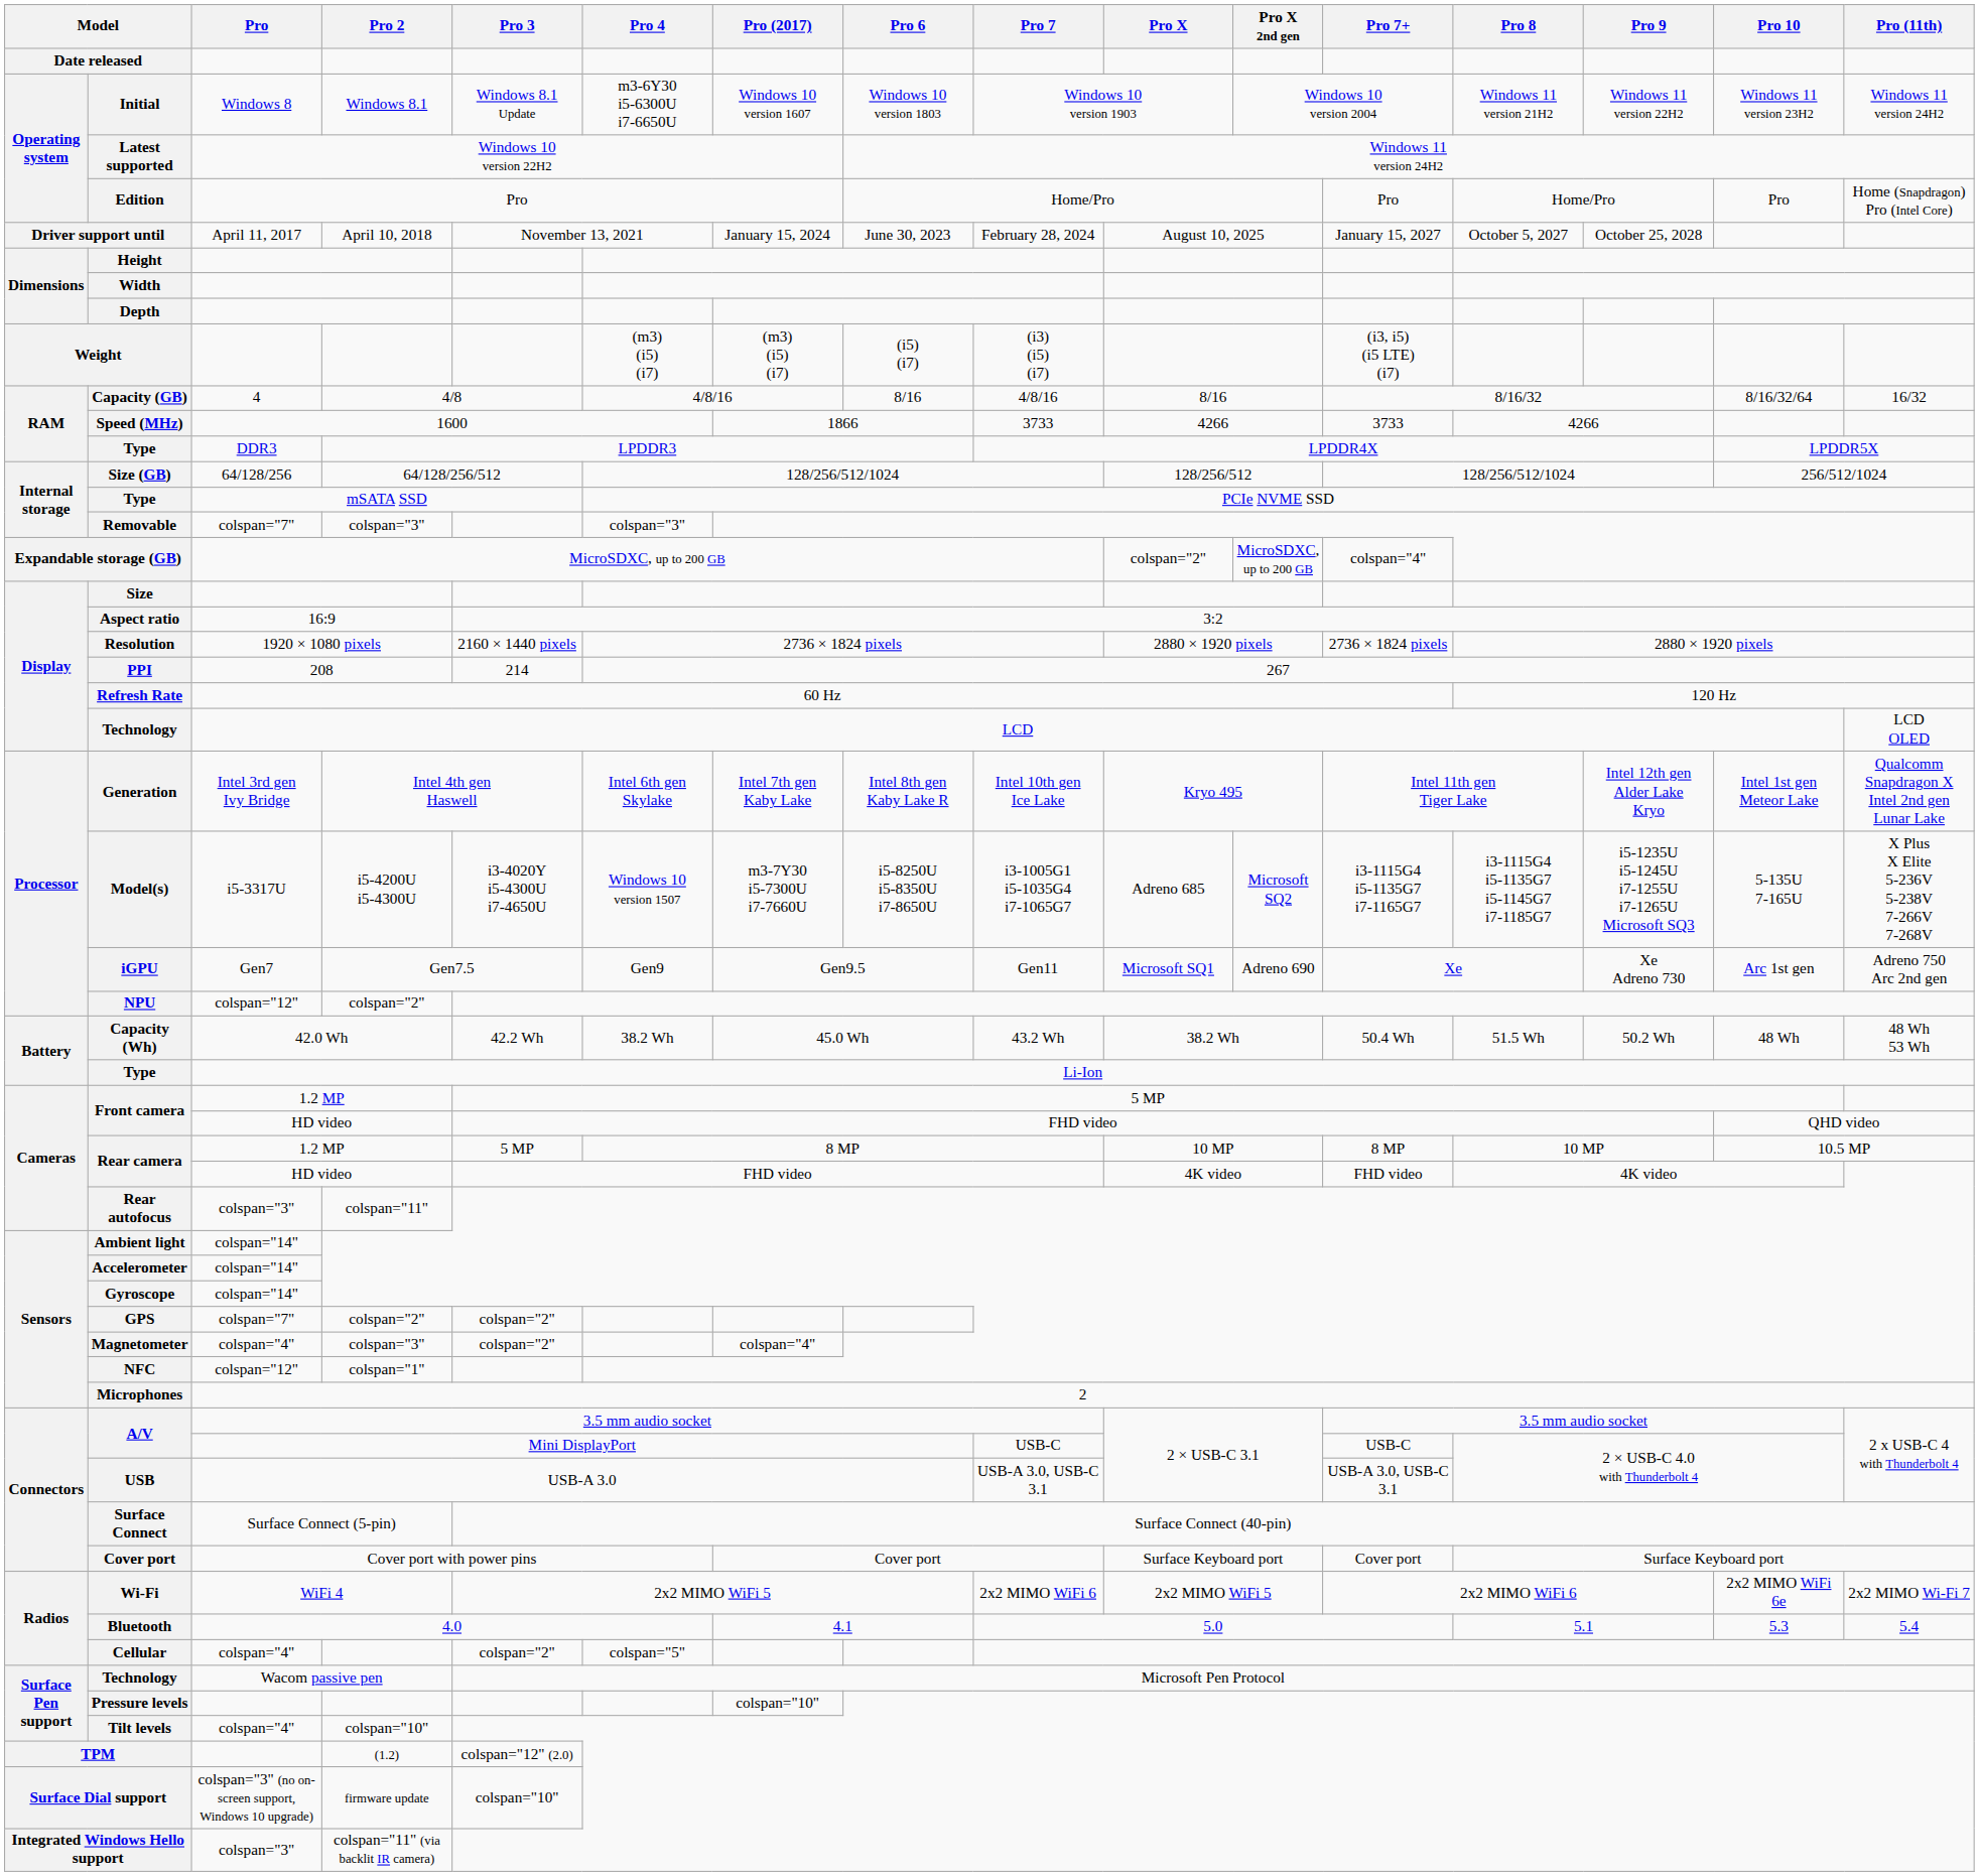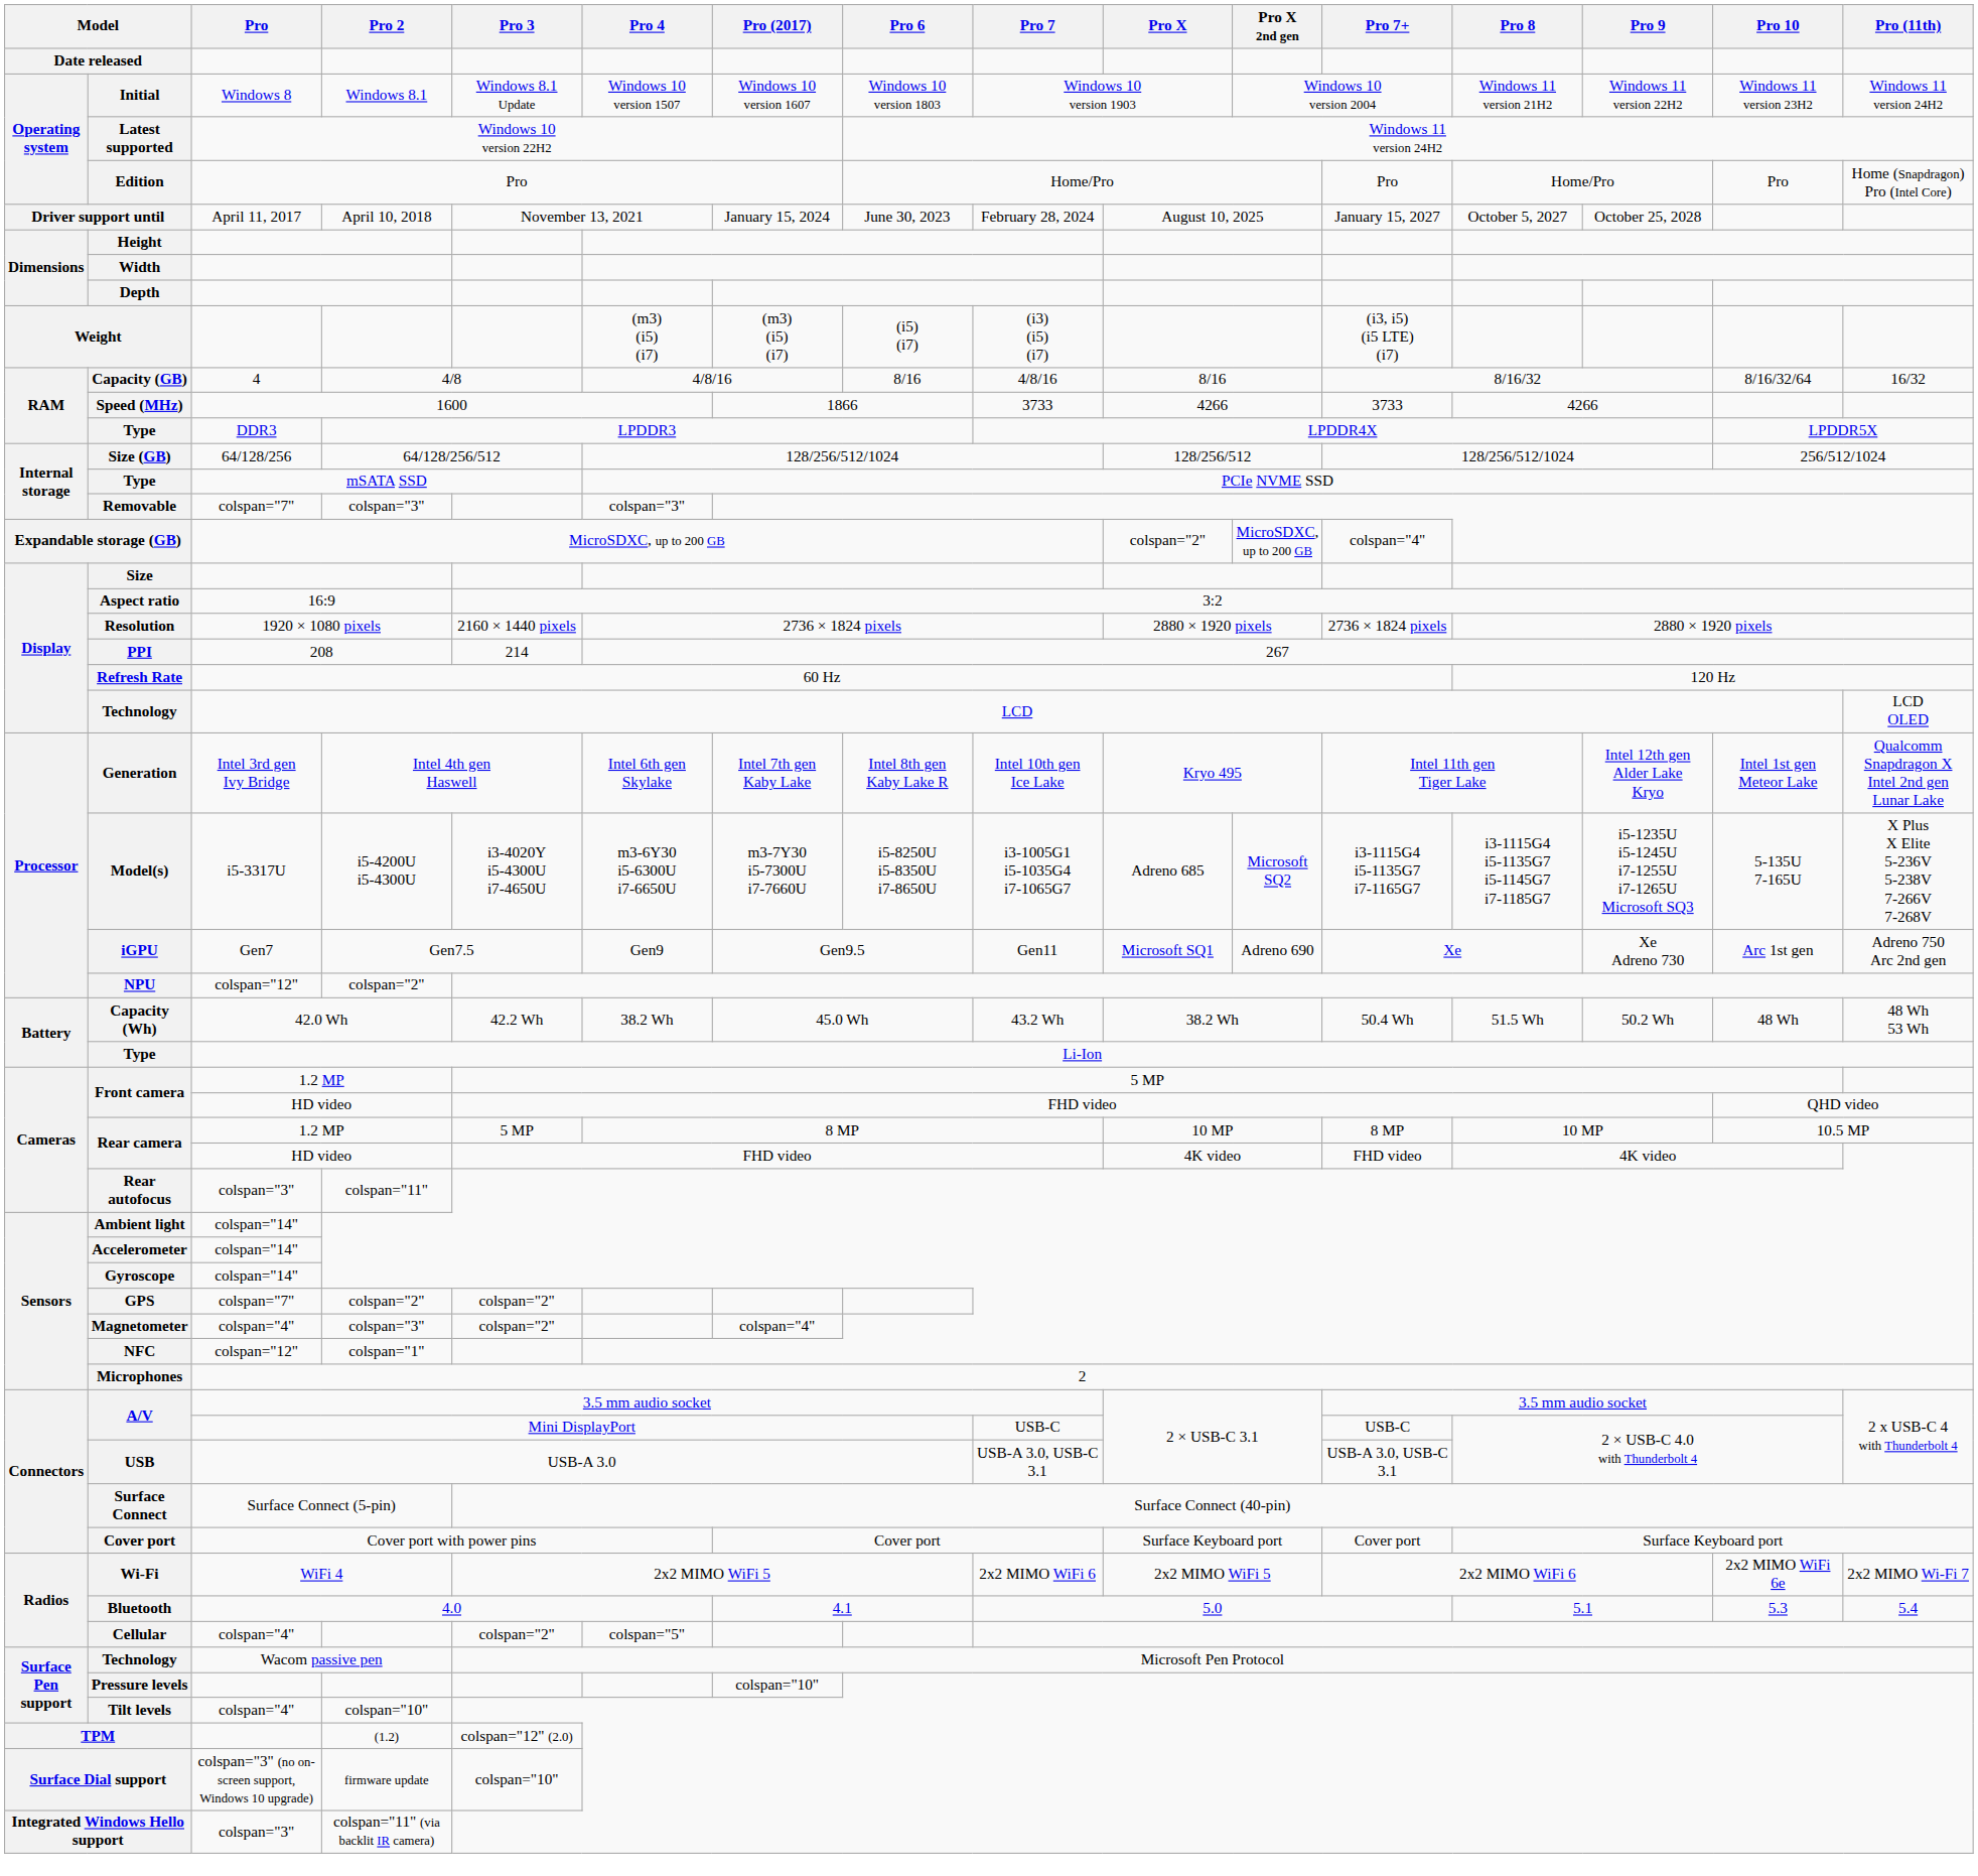Initial | Pro 4: m3-6Y30 i5-6300U i7-6650U -> Windows 10 version 1507
Model(s) | Pro 4: Windows 10 version 1507 -> m3-6Y30 i5-6300U i7-6650U
